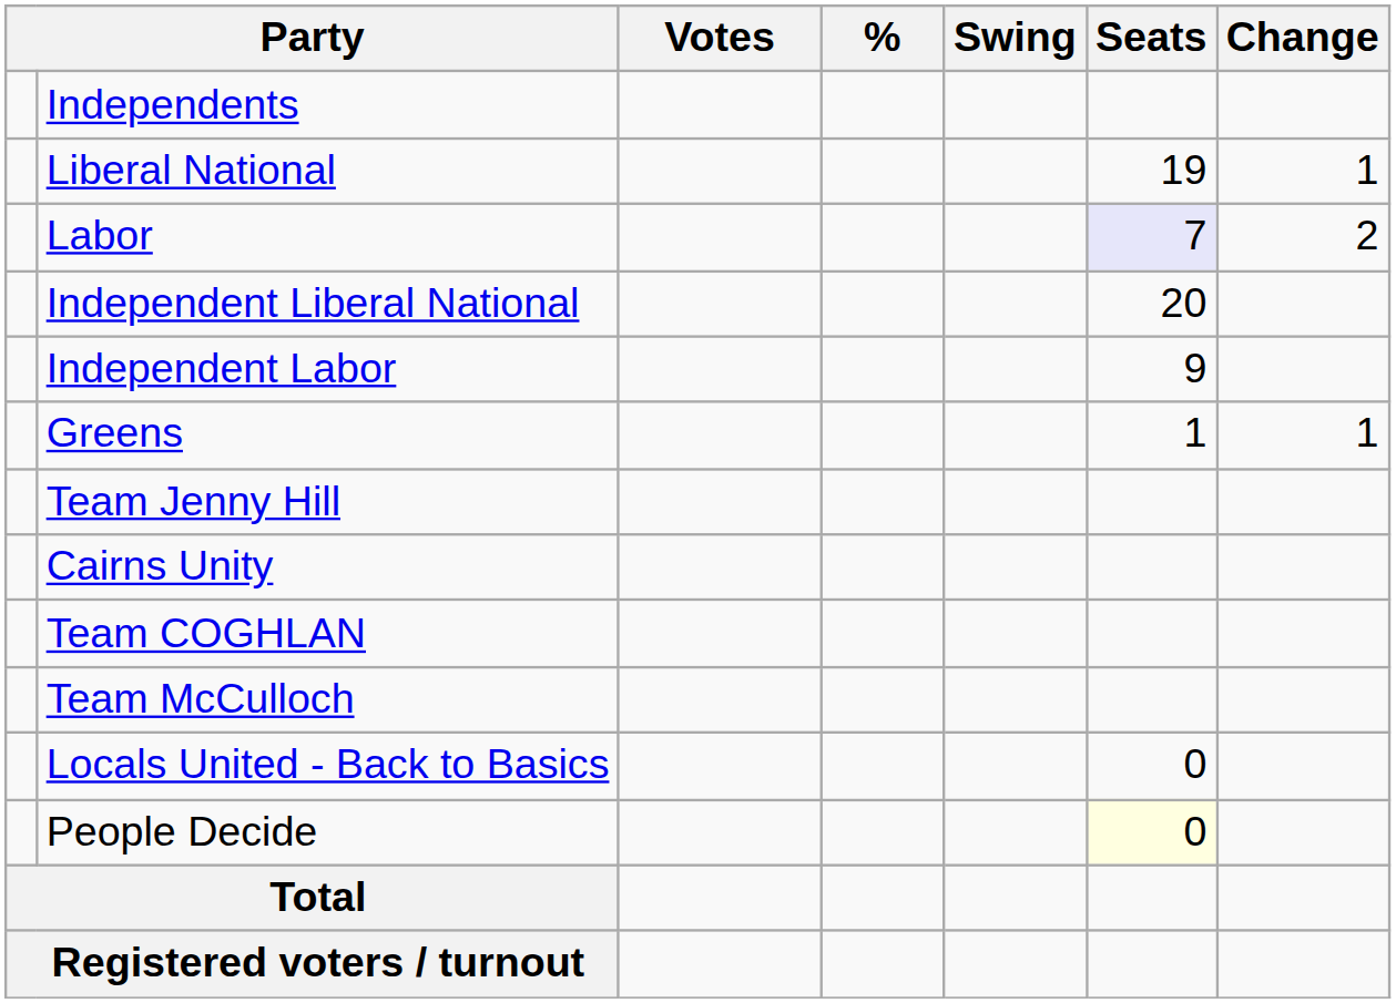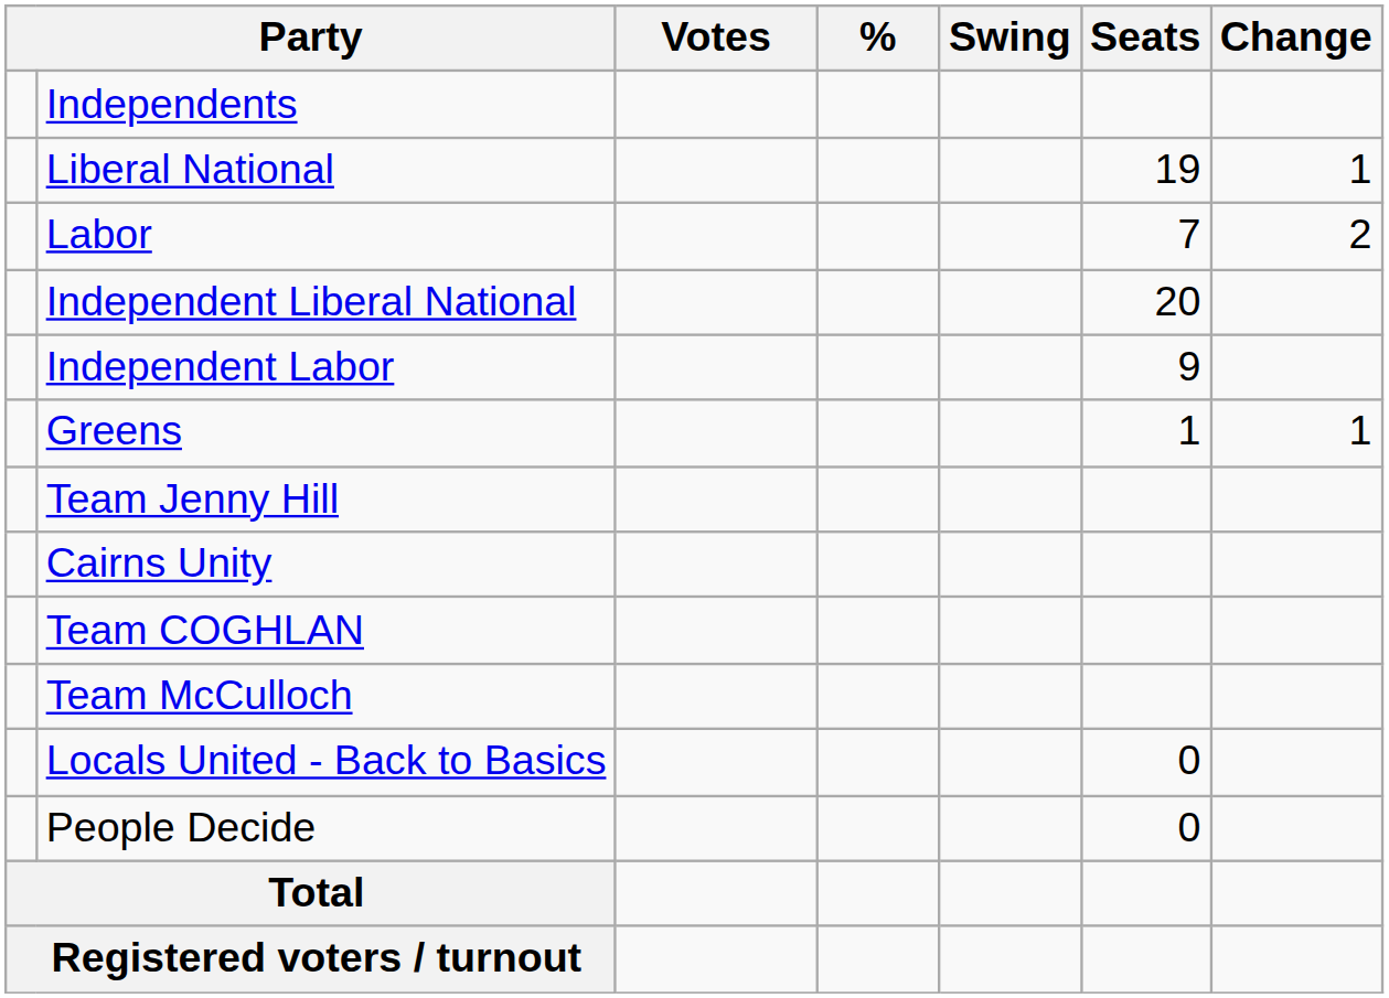Labor | Seats: lavender background -> no background
People Decide | Seats: lightyellow background -> no background
